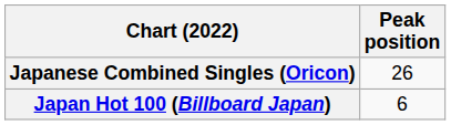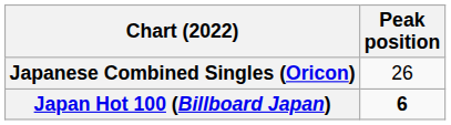Japan Hot 100 (Billboard Japan) | Peak position: normal -> bold
